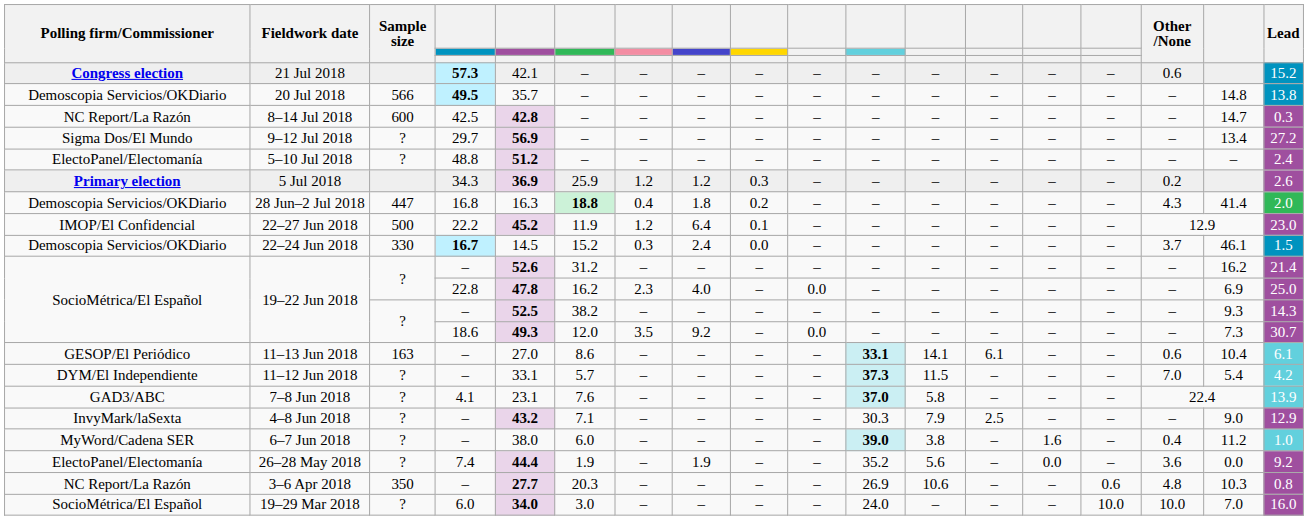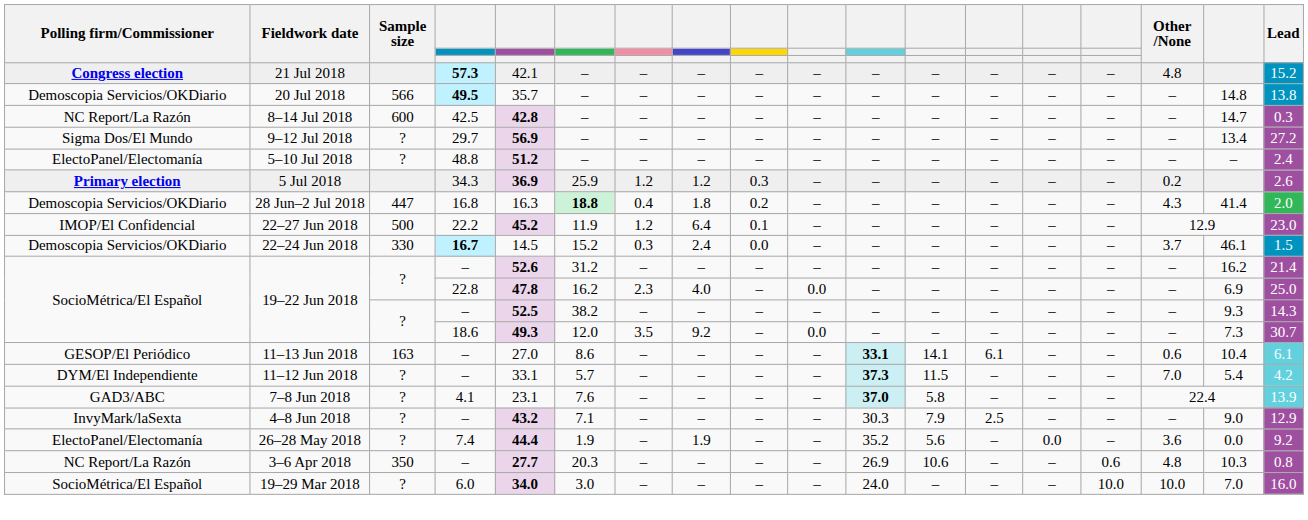21 Jul 2018 | Other /None: 0.6 -> 4.8
- row: MyWord/Cadena SER | 6–7 Jun 2018 | ? | – | 38.0 | 6.0 | – | – | – | – | 39.0 | 3.8 | – | 1.6 | – | 0.4 | 11.2 | 1.0
